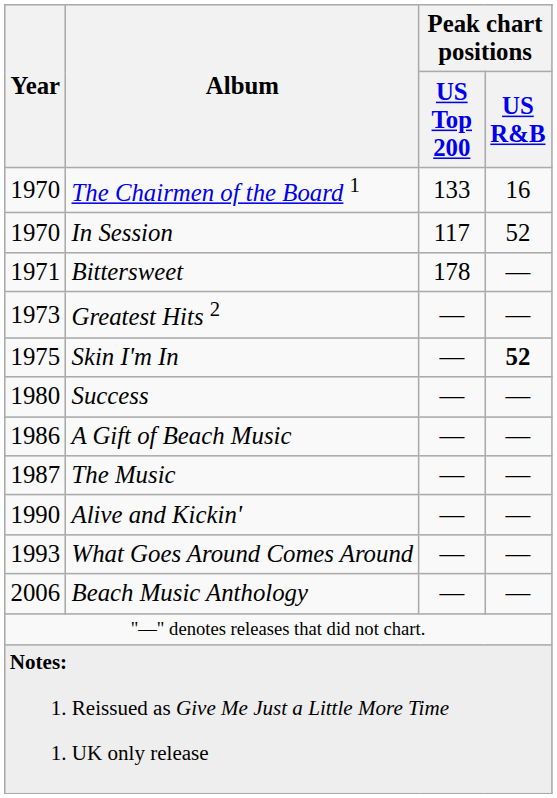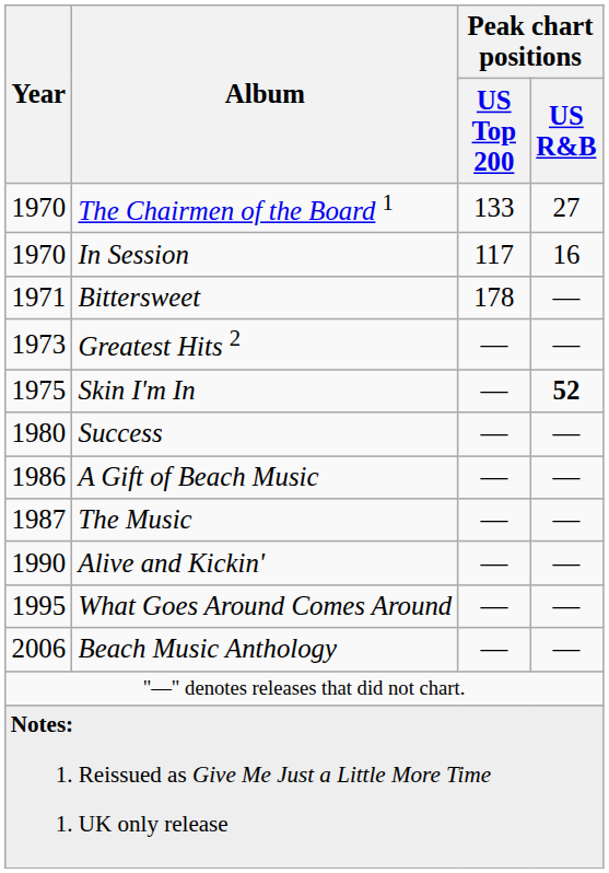The Chairmen of the Board 1 | Peak chart positions / US R&B: 16 -> 27
In Session | Peak chart positions / US R&B: 52 -> 16
What Goes Around Comes Around | Year: 1993 -> 1995
